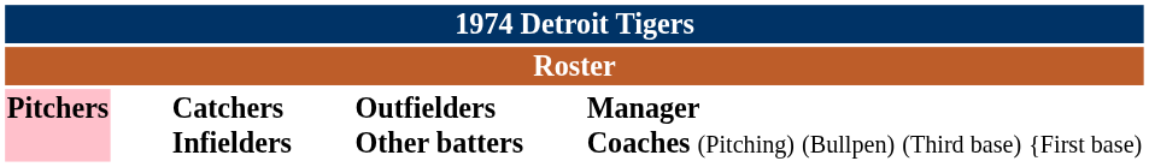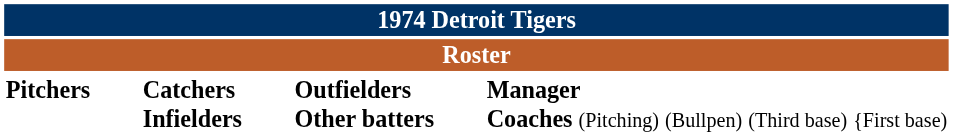Pitchers | column 1: pink background -> no background
